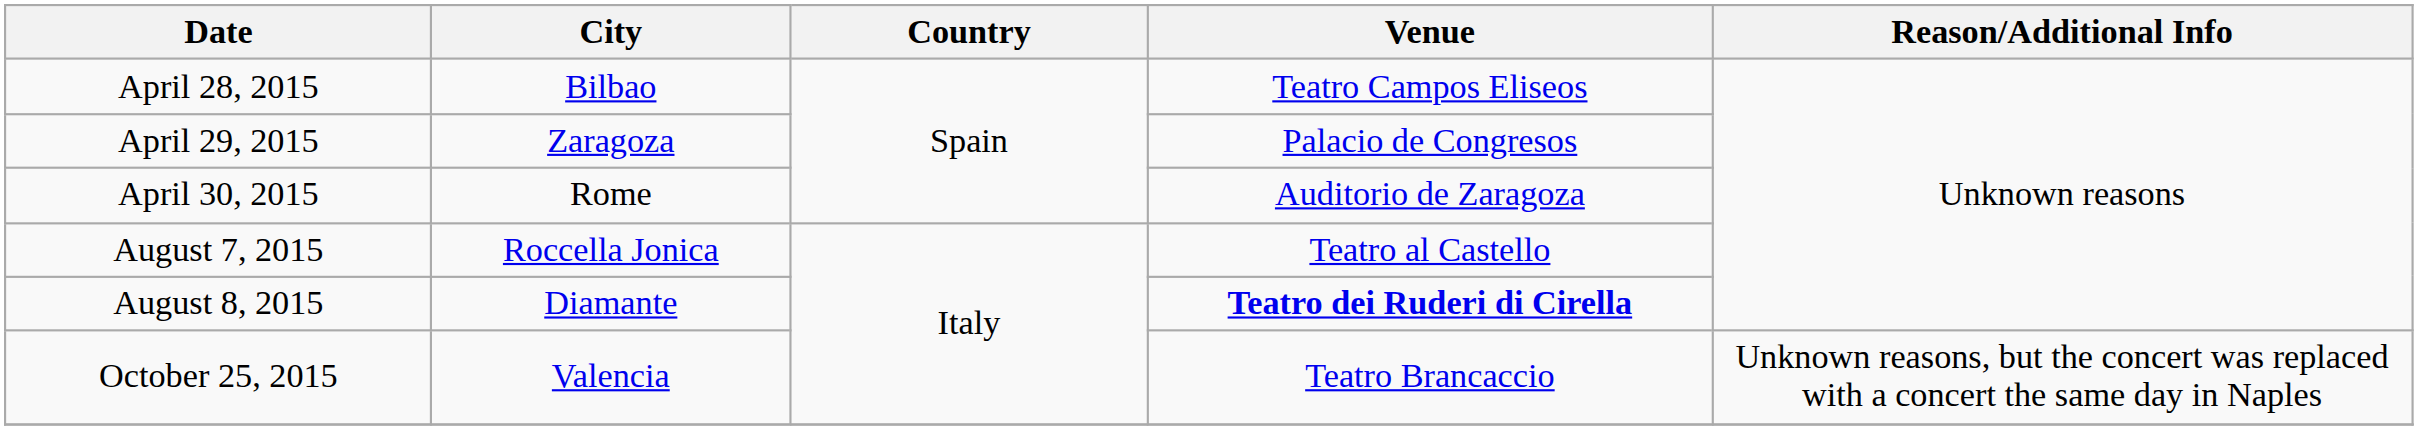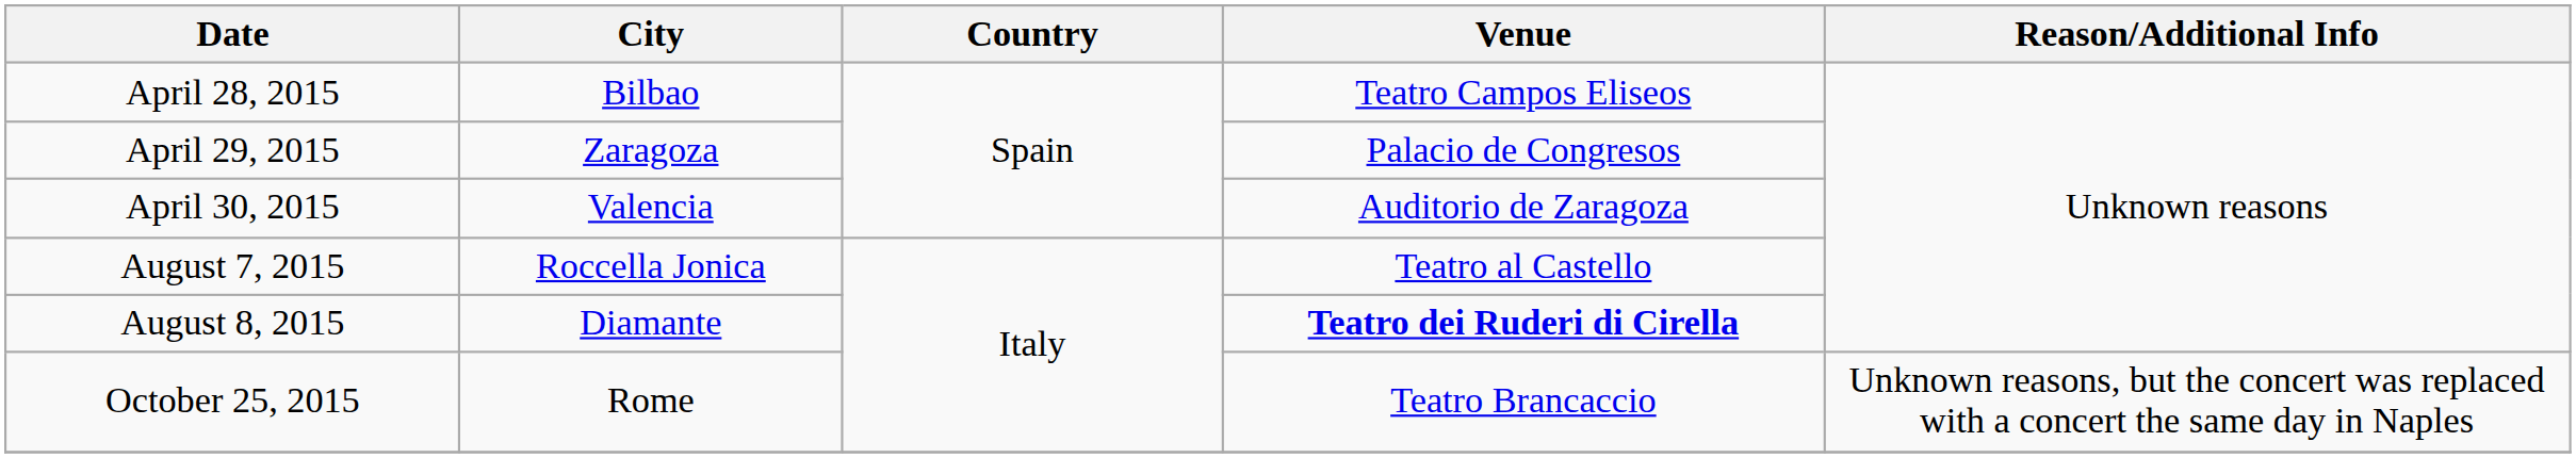April 30, 2015 | City: Rome -> Valencia
October 25, 2015 | City: Valencia -> Rome
